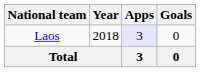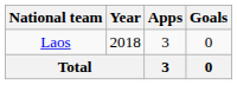Laos | Apps: lavender background -> no background
